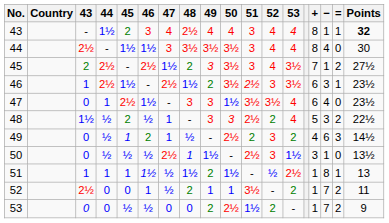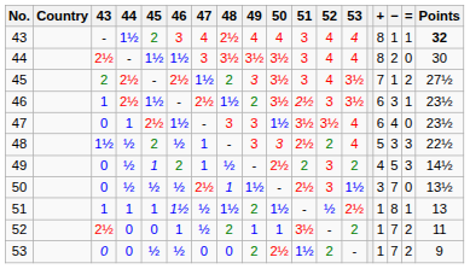row 3 | −: 4 -> 2
row 7 | =: 2 -> 3
row 8 | −: 6 -> 5
row 9 | −: 1 -> 7
